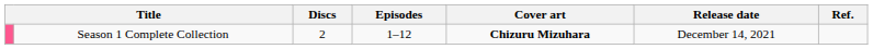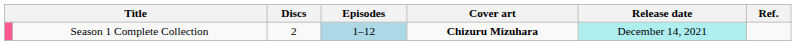Season 1 Complete Collection | Episodes: no background -> lightblue background
Season 1 Complete Collection | Release date: no background -> paleturquoise background
